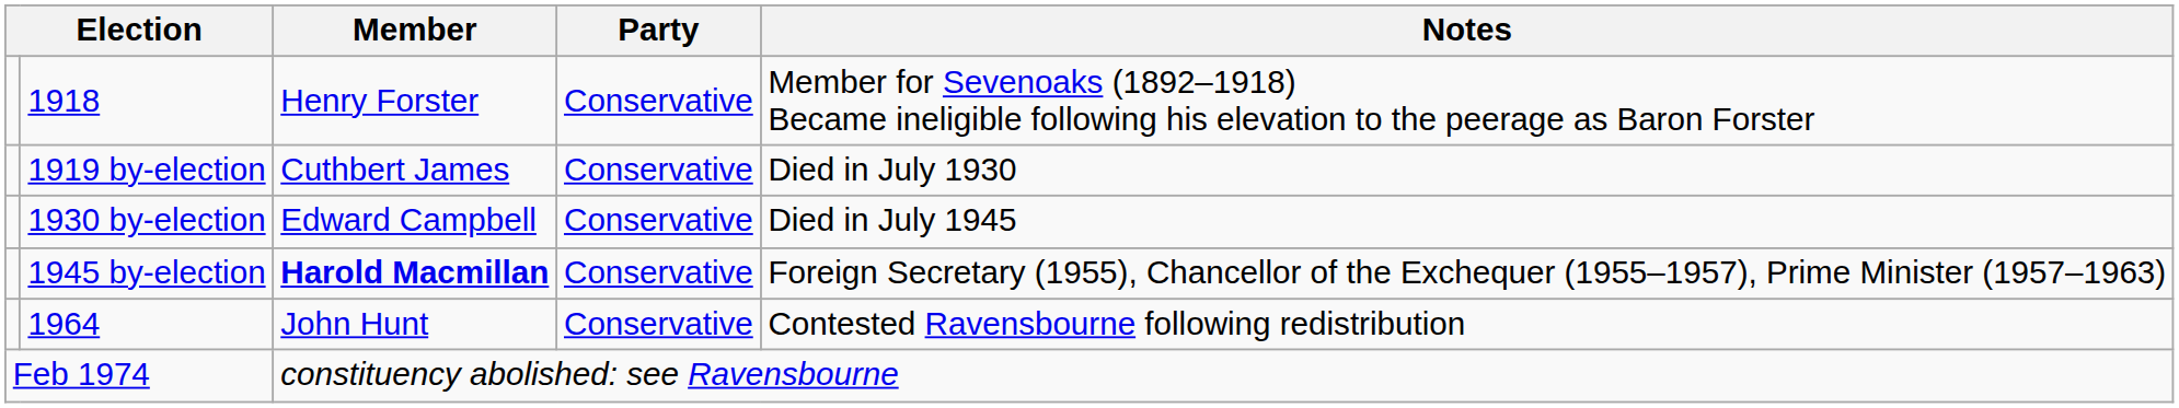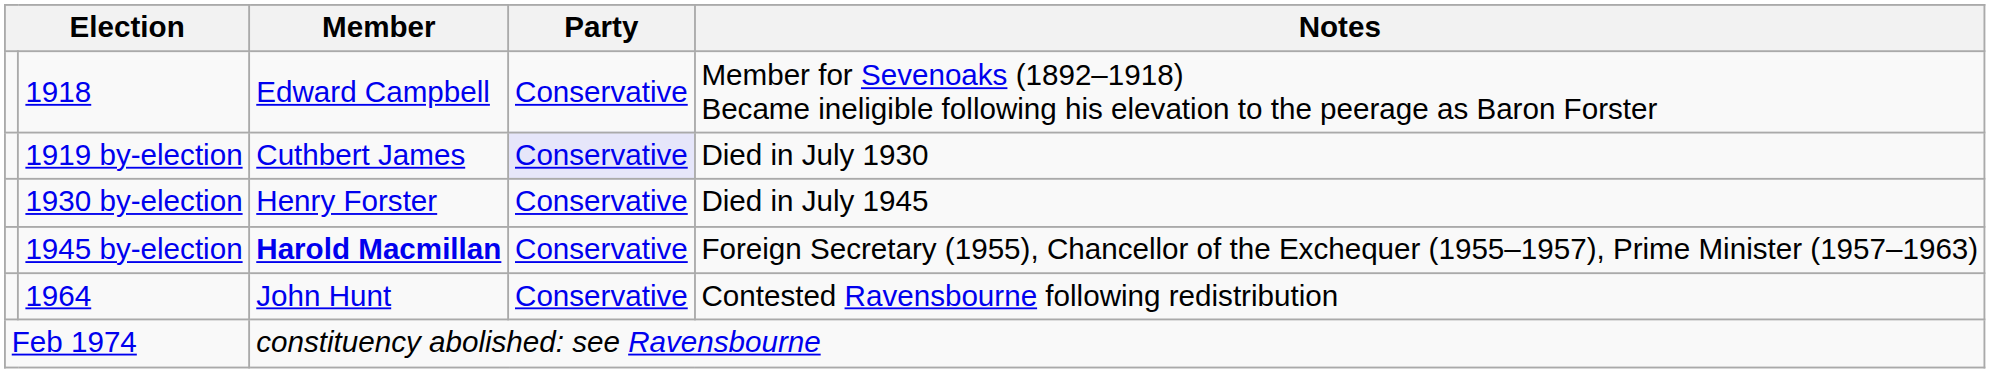1918 | Member: Henry Forster -> Edward Campbell
1919 by-election | Party: no background -> lavender background
1930 by-election | Member: Edward Campbell -> Henry Forster
